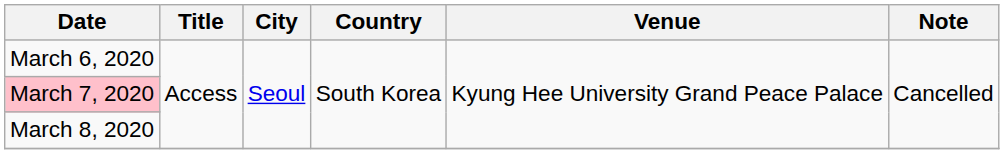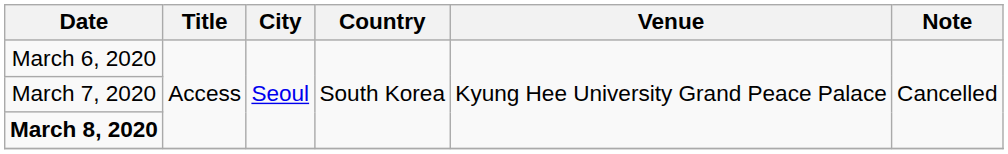March 7, 2020 | Date: pink background -> no background
March 8, 2020 | Date: normal -> bold
